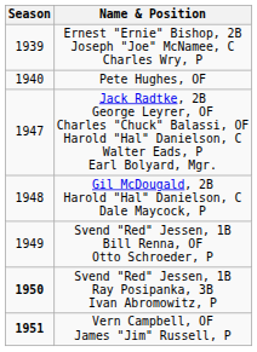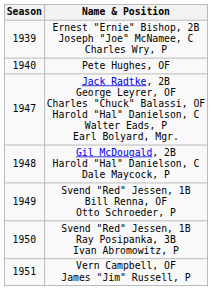Svend "Red" Jessen, 1B Ray Posipanka, 3B Ivan Abromowitz, P | Season: bold -> normal
Vern Campbell, OF James "Jim" Russell, P | Season: bold -> normal
